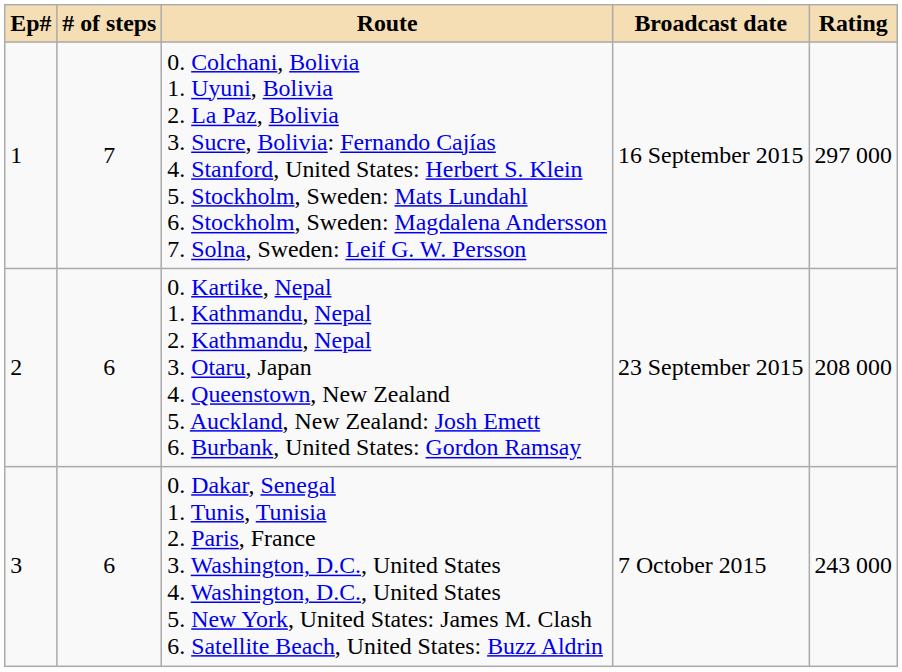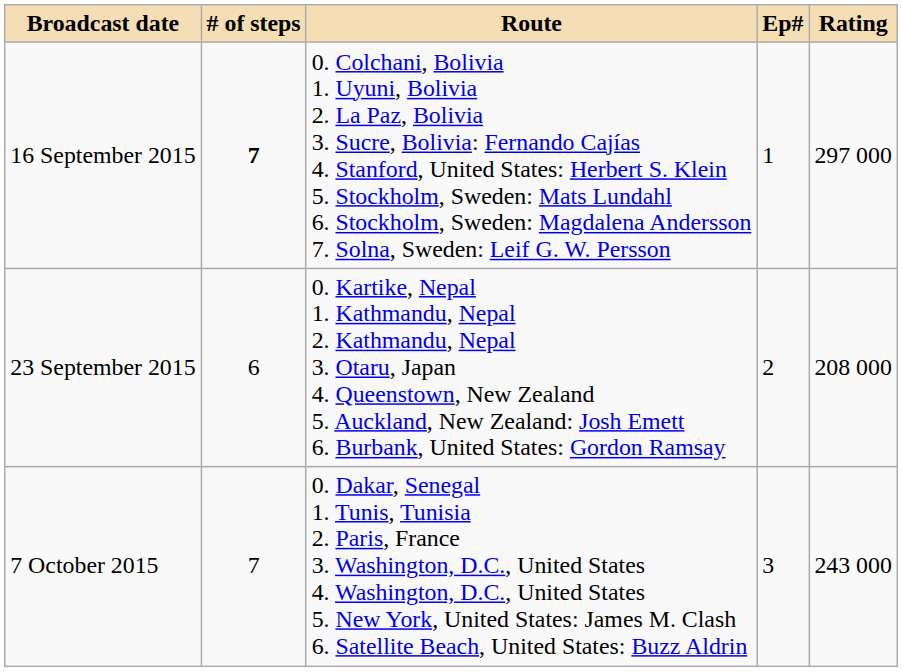columns swapped: Ep# <-> Broadcast date
row 2 | # of steps: normal -> bold
row 4 | # of steps: 6 -> 7
